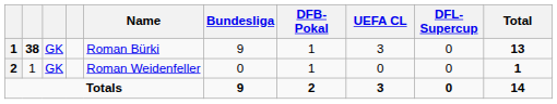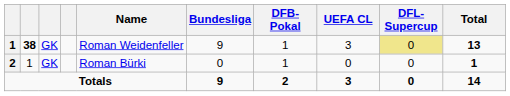row 2 | Name: Roman Bürki -> Roman Weidenfeller
row 2 | DFL-Supercup: no background -> khaki background
row 3 | Name: Roman Weidenfeller -> Roman Bürki
